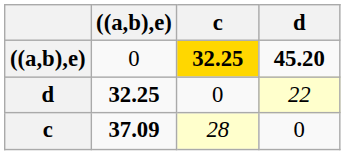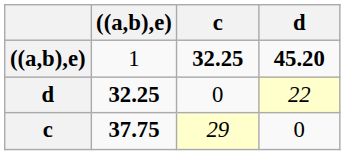row 2 | ((a,b),e): 0 -> 1
row 2 | c: gold background -> no background
row 4 | ((a,b),e): 37.09 -> 37.75
row 4 | c: 28 -> 29
